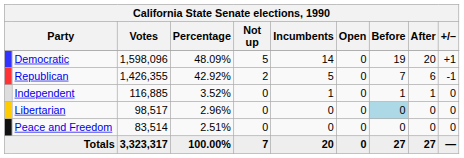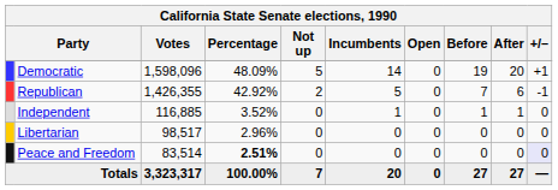Libertarian | Before: lightblue background -> no background
Peace and Freedom | Percentage: normal -> bold
Peace and Freedom | +/–: no background -> lavender background
